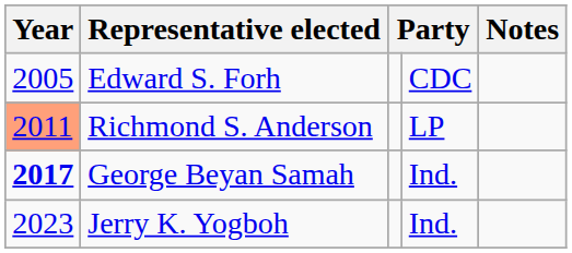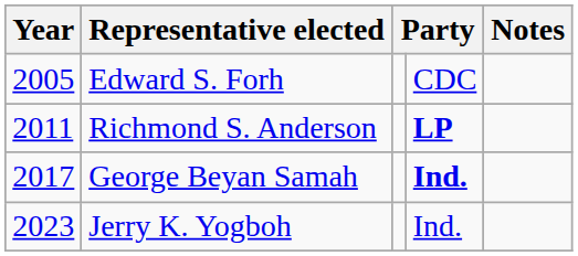Richmond S. Anderson | Year: lightsalmon background -> no background
Richmond S. Anderson | column 4: normal -> bold
George Beyan Samah | Year: bold -> normal
George Beyan Samah | column 4: normal -> bold
